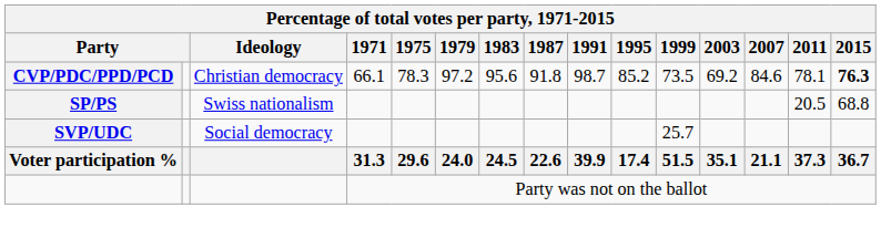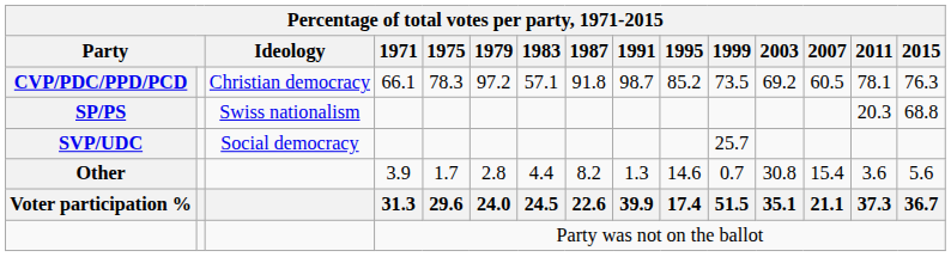CVP/PDC/PPD/PCD | 1983: 95.6 -> 57.1
CVP/PDC/PPD/PCD | 2007: 84.6 -> 60.5
CVP/PDC/PPD/PCD | 2015: bold -> normal
SP/PS | 2011: 20.5 -> 20.3
+ row: Other | 3.9 | 1.7 | 2.8 | 4.4 | 8.2 | 1.3 | 14.6 | 0.7 | 30.8 | 15.4 | 3.6 | 5.6
